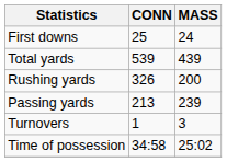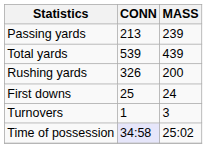rows swapped: First downs <-> Passing yards
Time of possession | CONN: no background -> lavender background
